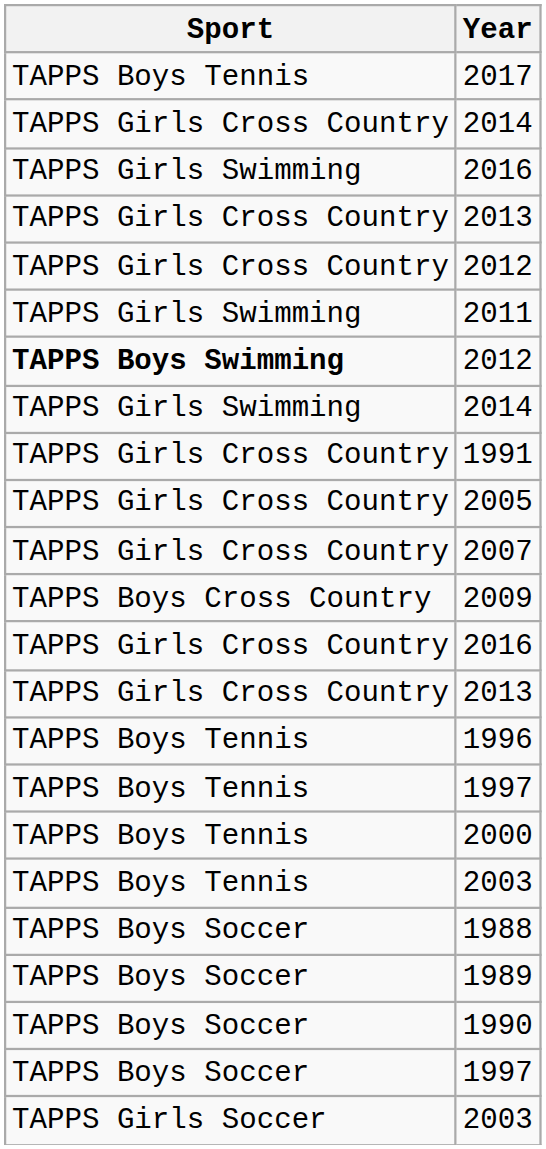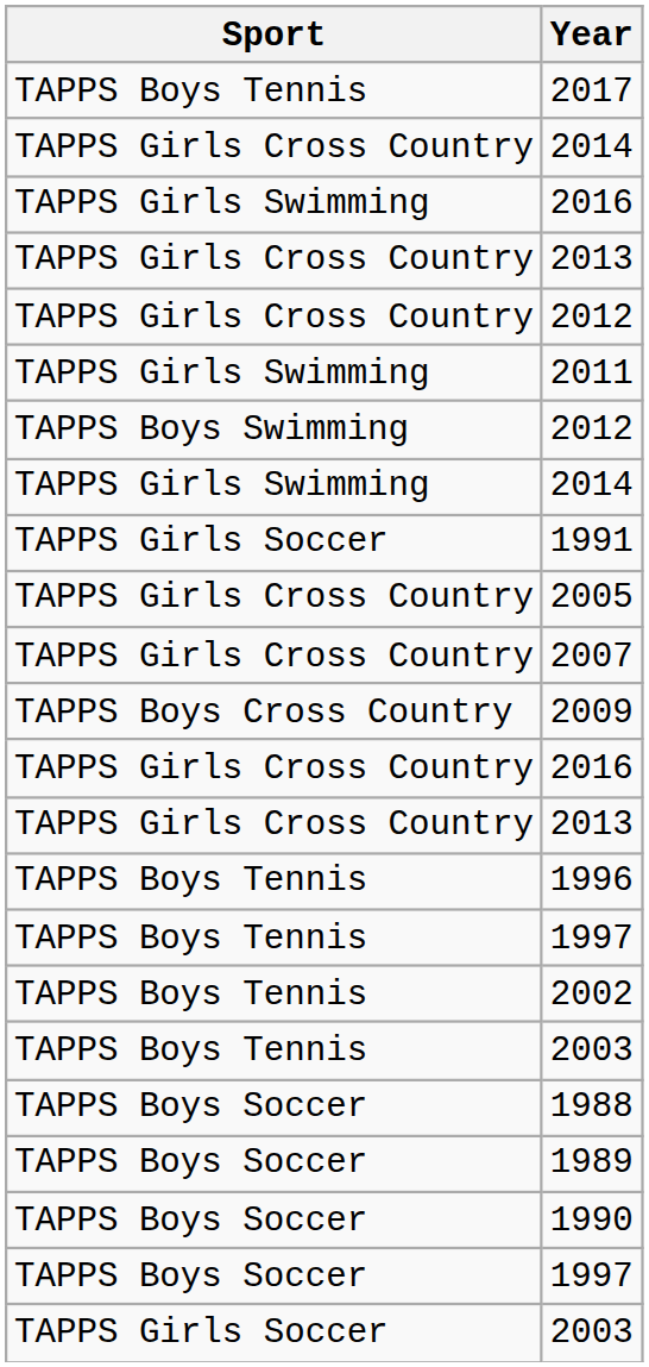row 8 | Sport: bold -> normal
row 10 | Sport: TAPPS Girls Cross Country -> TAPPS Girls Soccer
row 18 | Year: 2000 -> 2002
